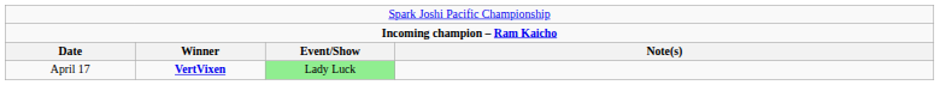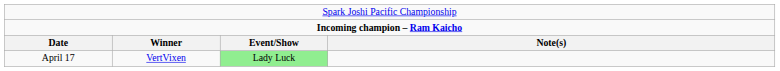April 17 | column 2: bold -> normal
